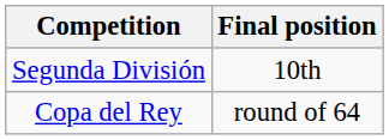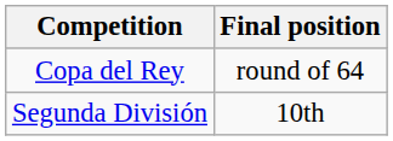rows swapped: Segunda División <-> Copa del Rey
